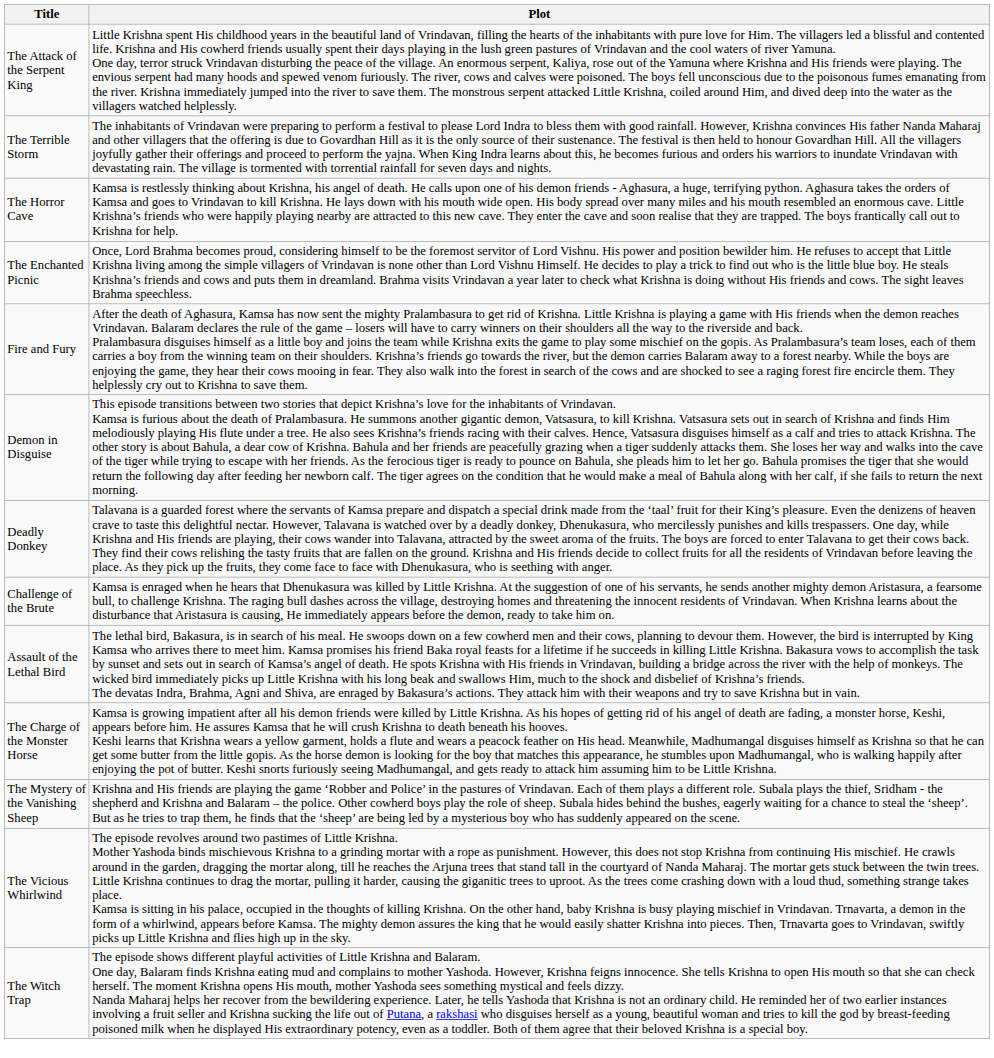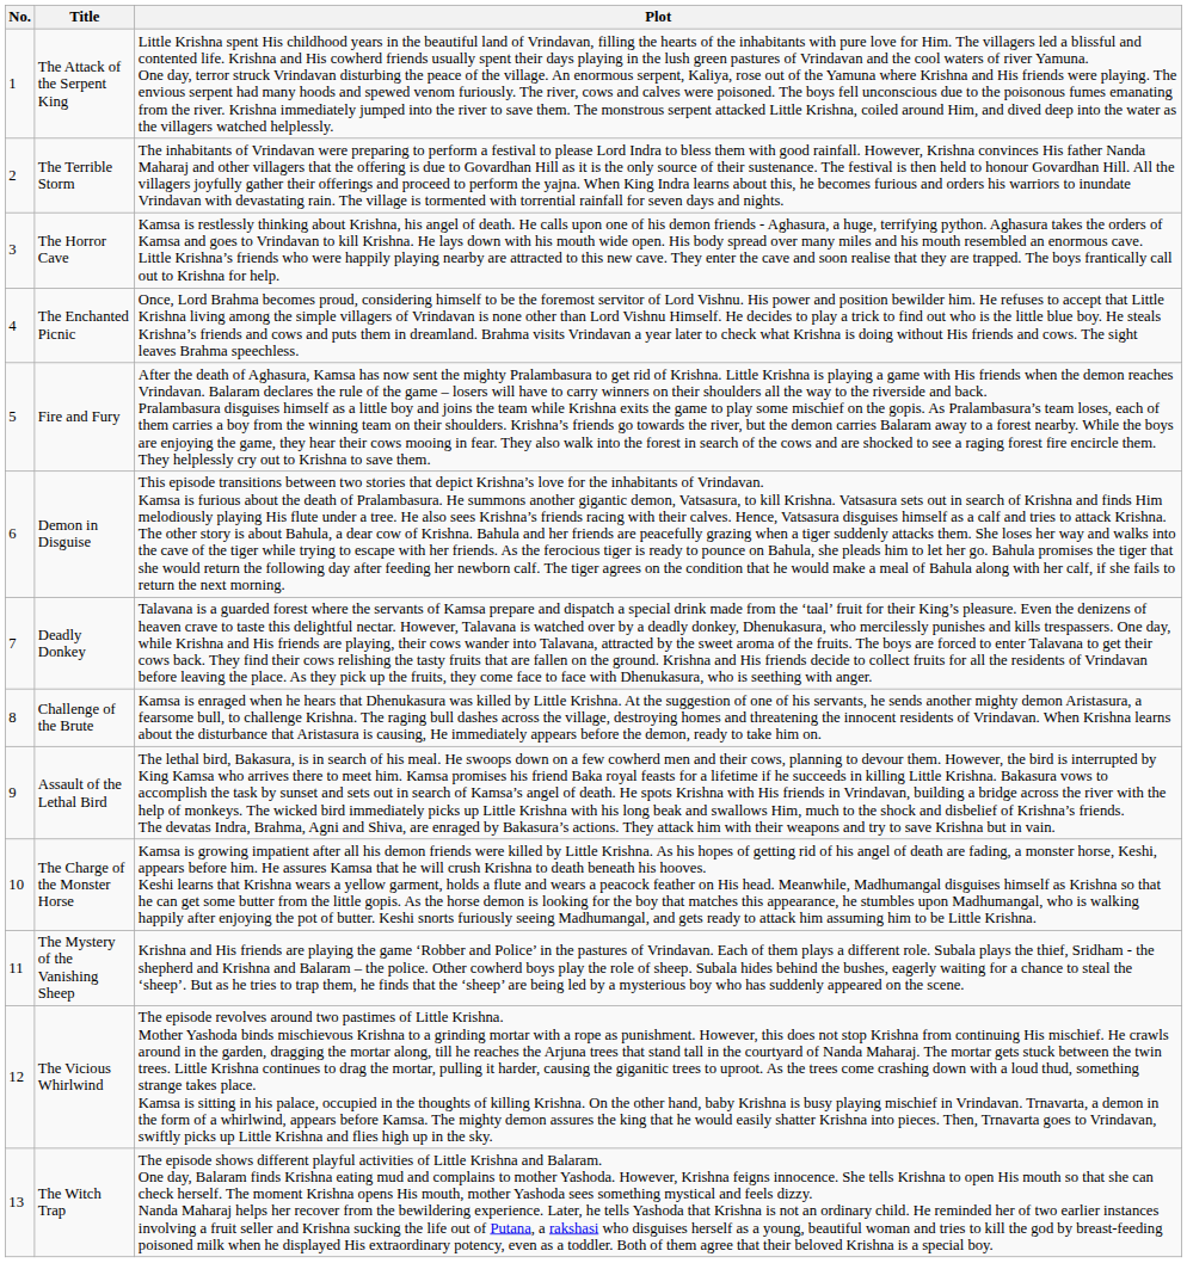+ column: No. | 1 | 2 | 3 | 4 | 5 | 6 | 7 | 8 | 9 | 10 | 11 | 12 | 13
